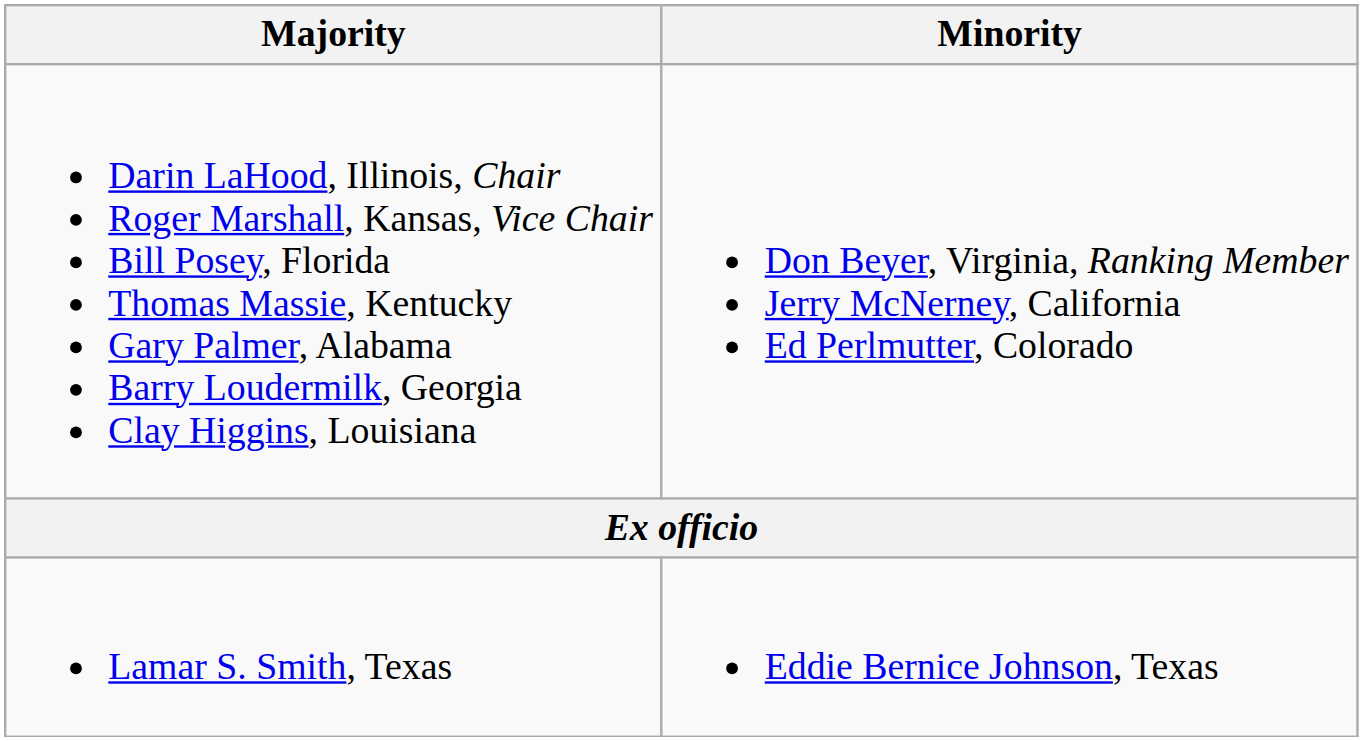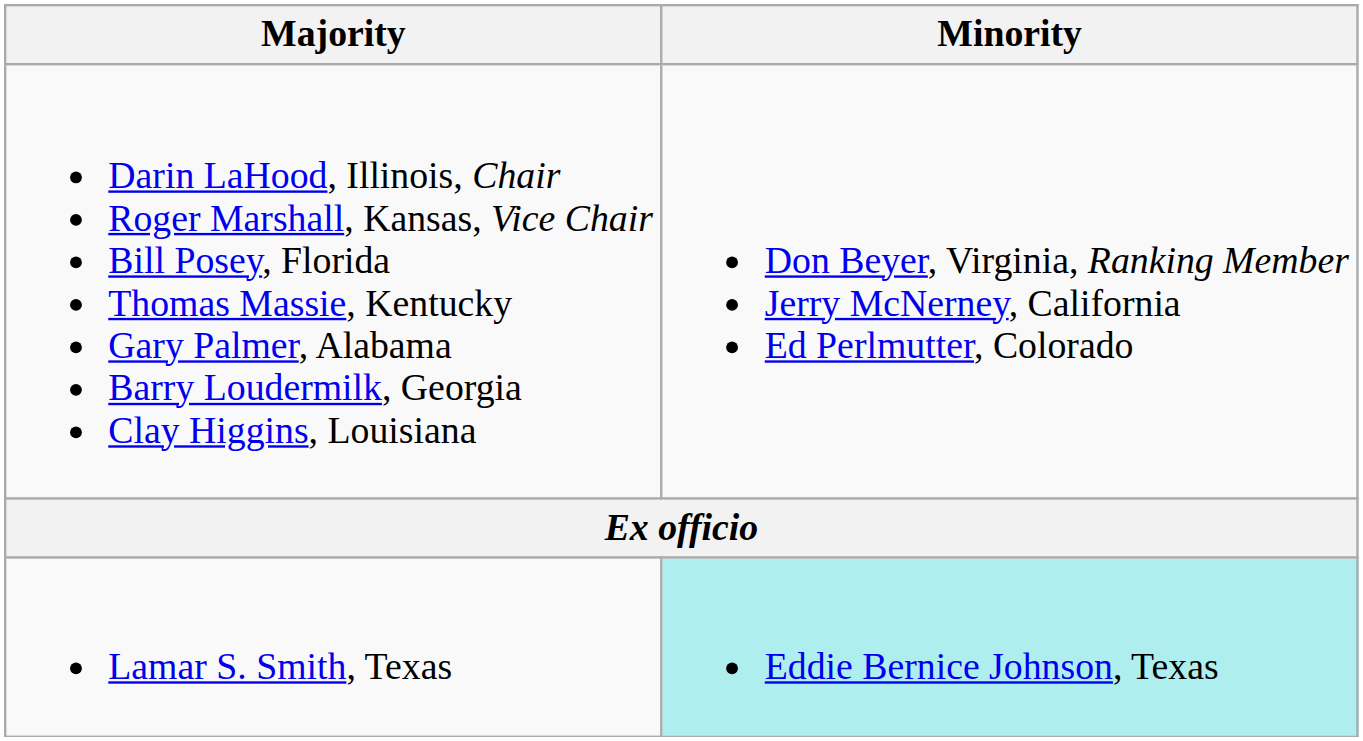Lamar S. Smith, Texas | Minority: no background -> paleturquoise background
